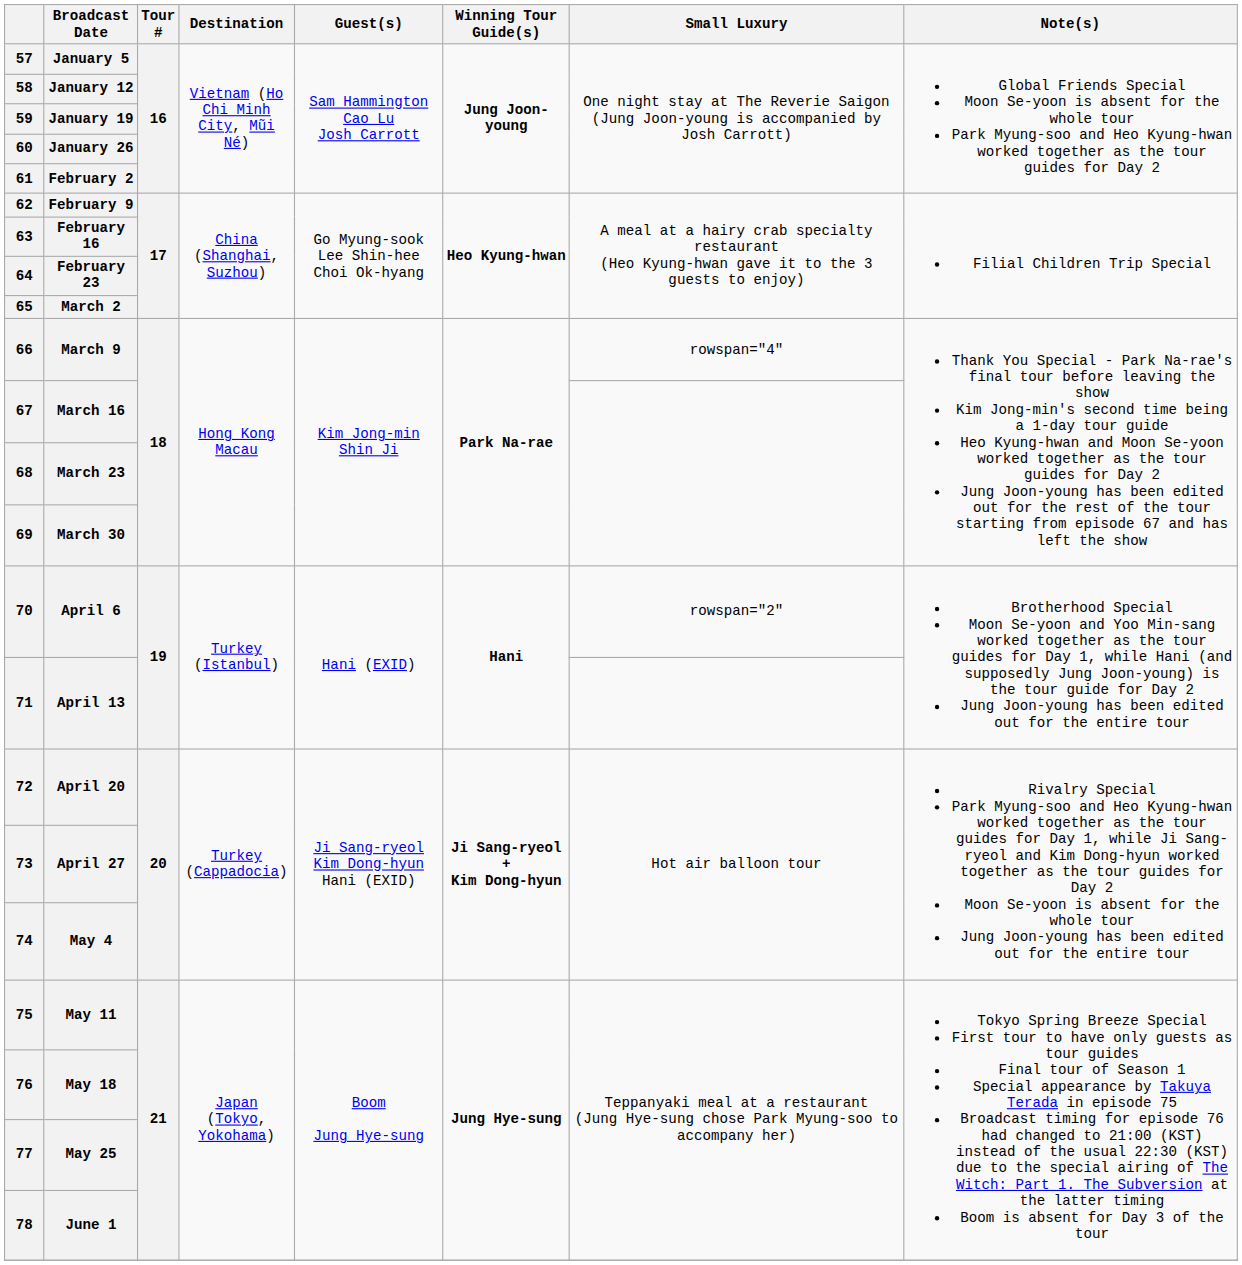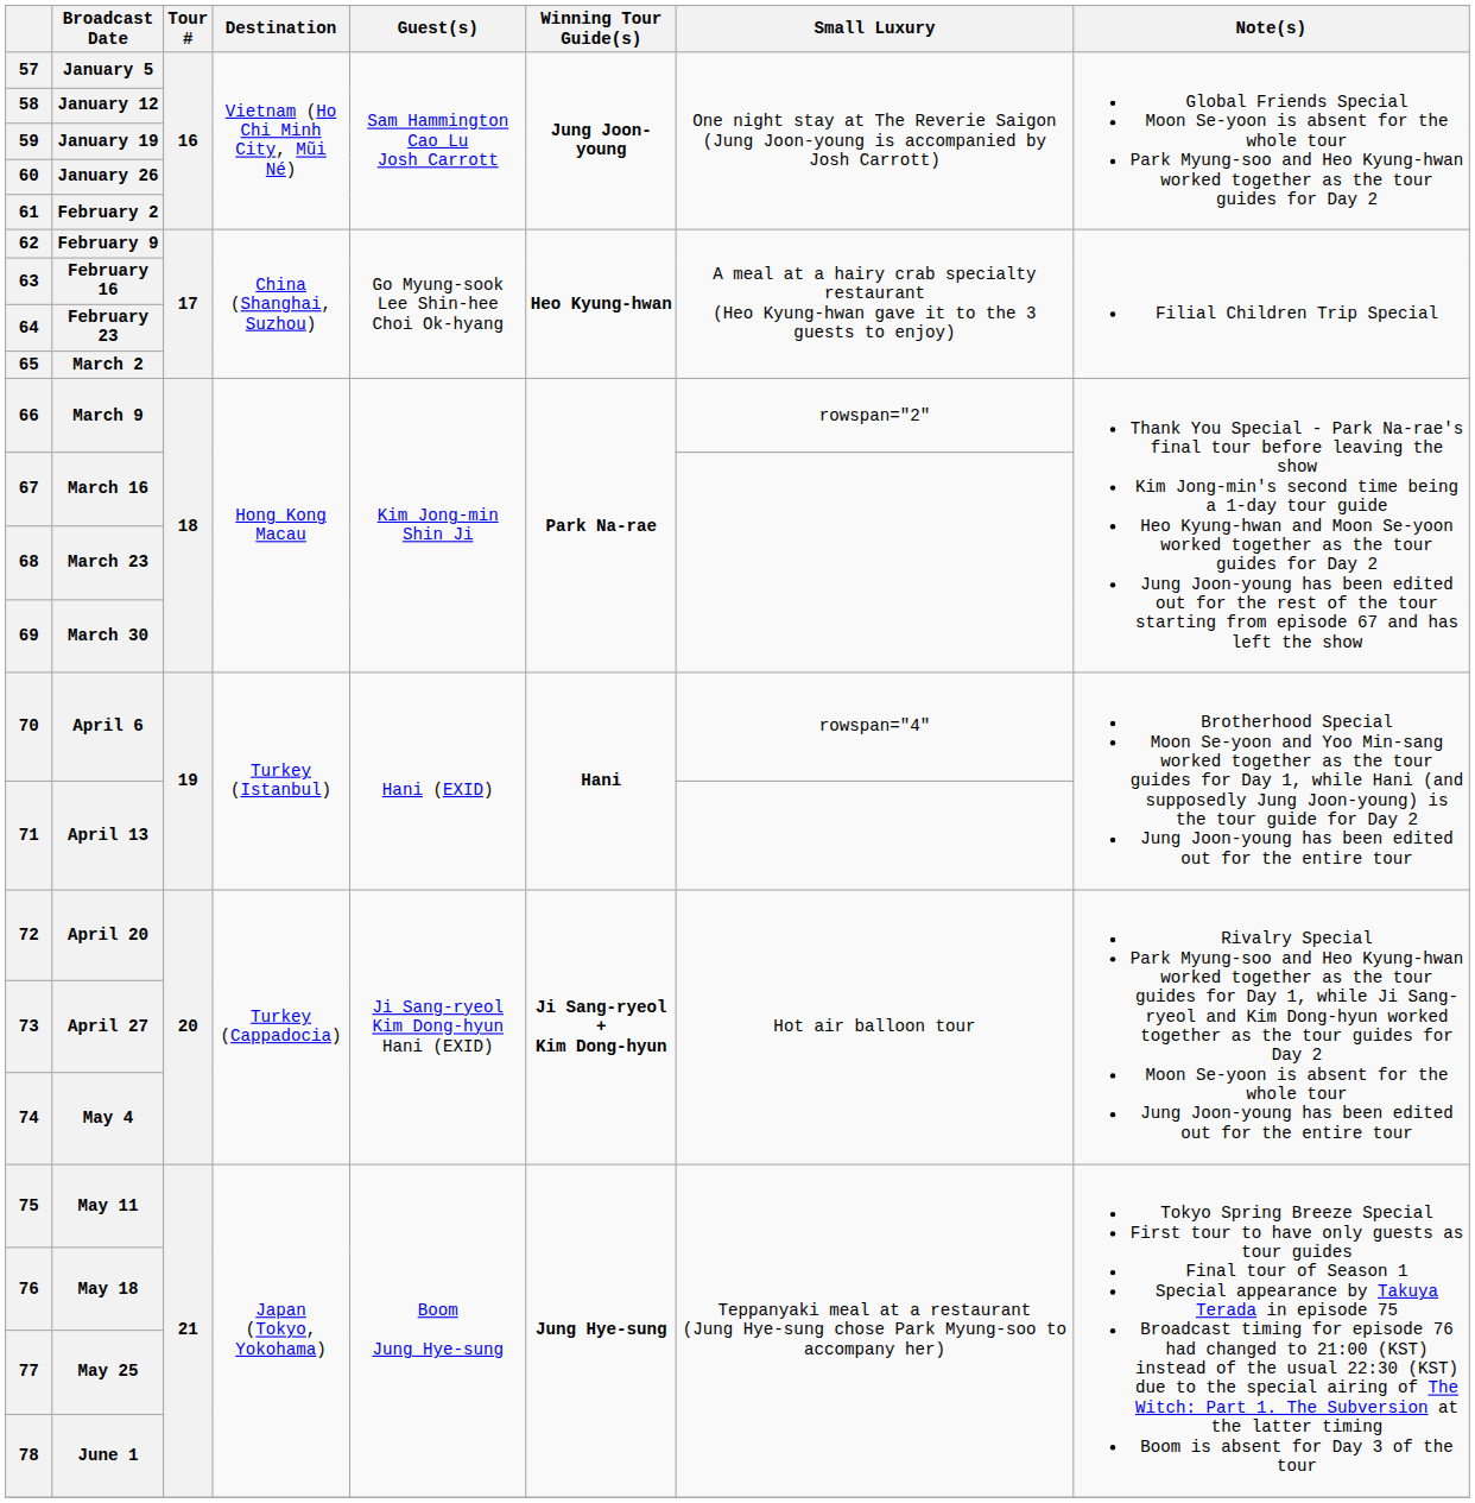March 9 | Small Luxury: rowspan="4" -> rowspan="2"
April 6 | Small Luxury: rowspan="2" -> rowspan="4"
